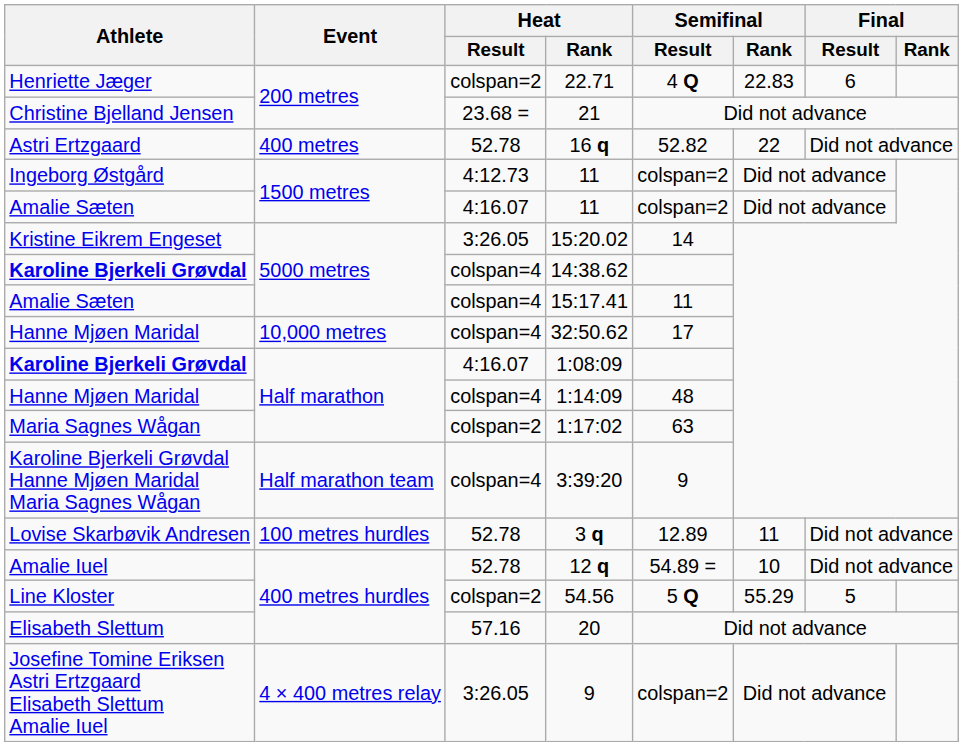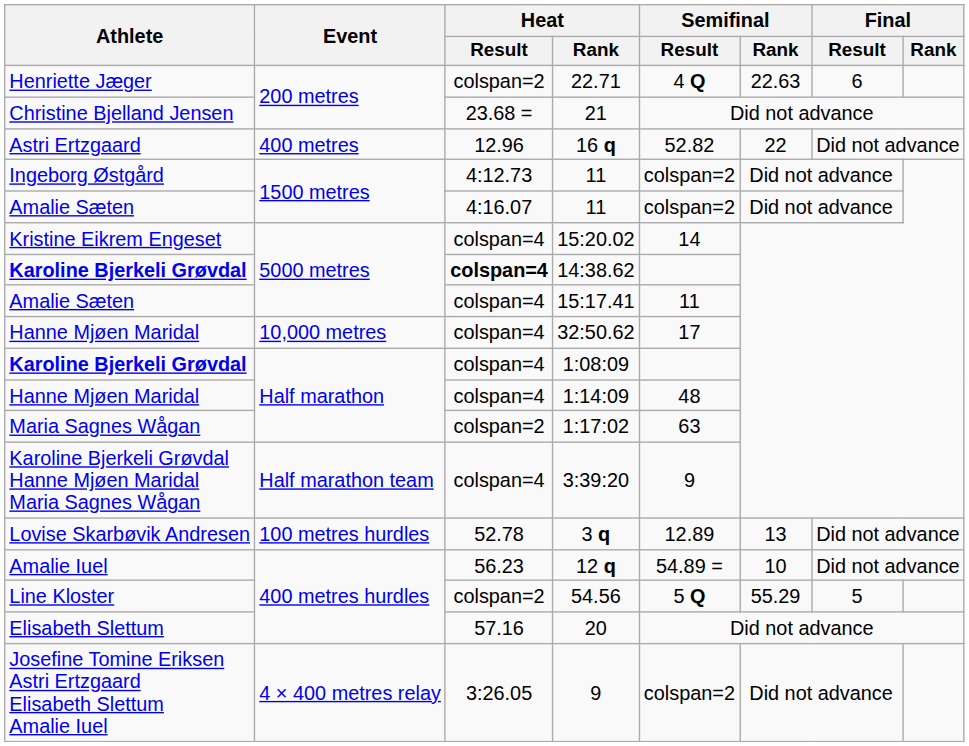22.71 | Semifinal / Rank: 22.83 -> 22.63
16 q | Heat / Result: 52.78 -> 12.96
15:20.02 | Heat / Result: 3:26.05 -> colspan=4
14:38.62 | Heat / Result: normal -> bold
1:08:09 | Heat / Result: 4:16.07 -> colspan=4
3 q | Semifinal / Rank: 11 -> 13
12 q | Heat / Result: 52.78 -> 56.23
